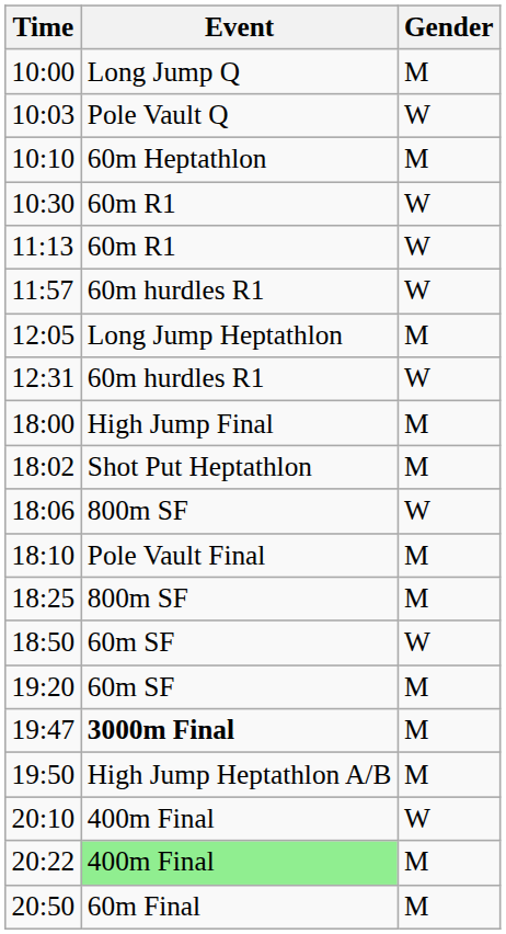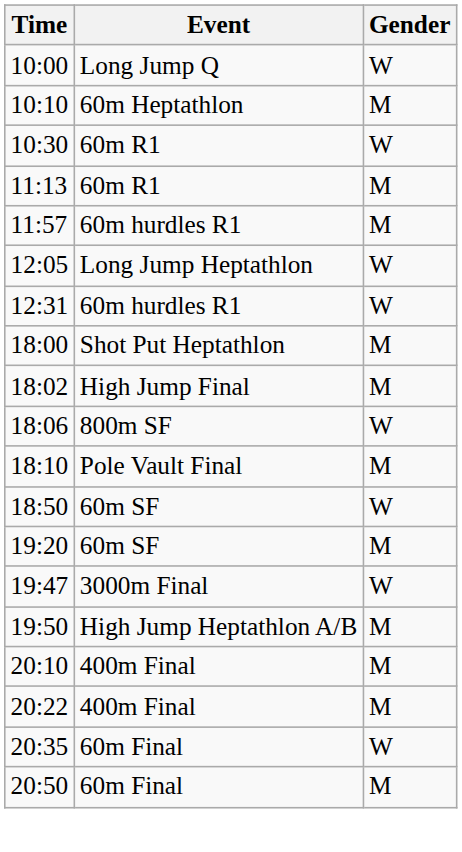10:00 | Gender: M -> W
- row: 10:03 | Pole Vault Q | W
11:13 | Gender: W -> M
11:57 | Gender: W -> M
12:05 | Gender: M -> W
18:00 | Event: High Jump Final -> Shot Put Heptathlon
18:02 | Event: Shot Put Heptathlon -> High Jump Final
- row: 18:25 | 800m SF | M
19:47 | Event: bold -> normal
19:47 | Gender: M -> W
20:10 | Gender: W -> M
20:22 | Event: lightgreen background -> no background
+ row: 20:35 | 60m Final | W
